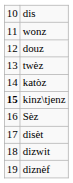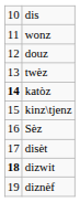katòz | column 1: normal -> bold
kinz\tjenz | column 1: bold -> normal
dizwit | column 1: normal -> bold
